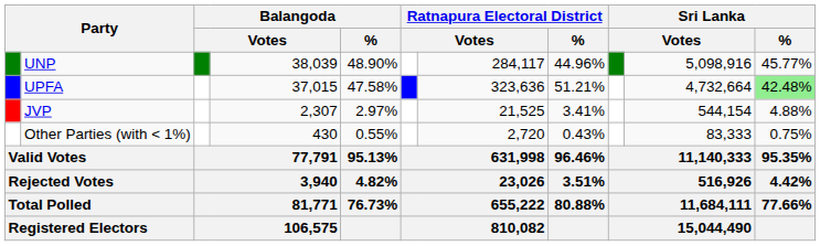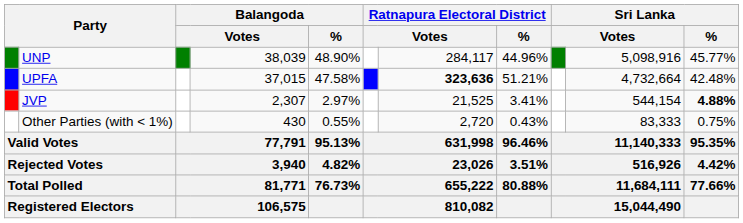UPFA | column 7: normal -> bold
UPFA | Sri Lanka / %: lightgreen background -> no background
JVP | Sri Lanka / %: normal -> bold
